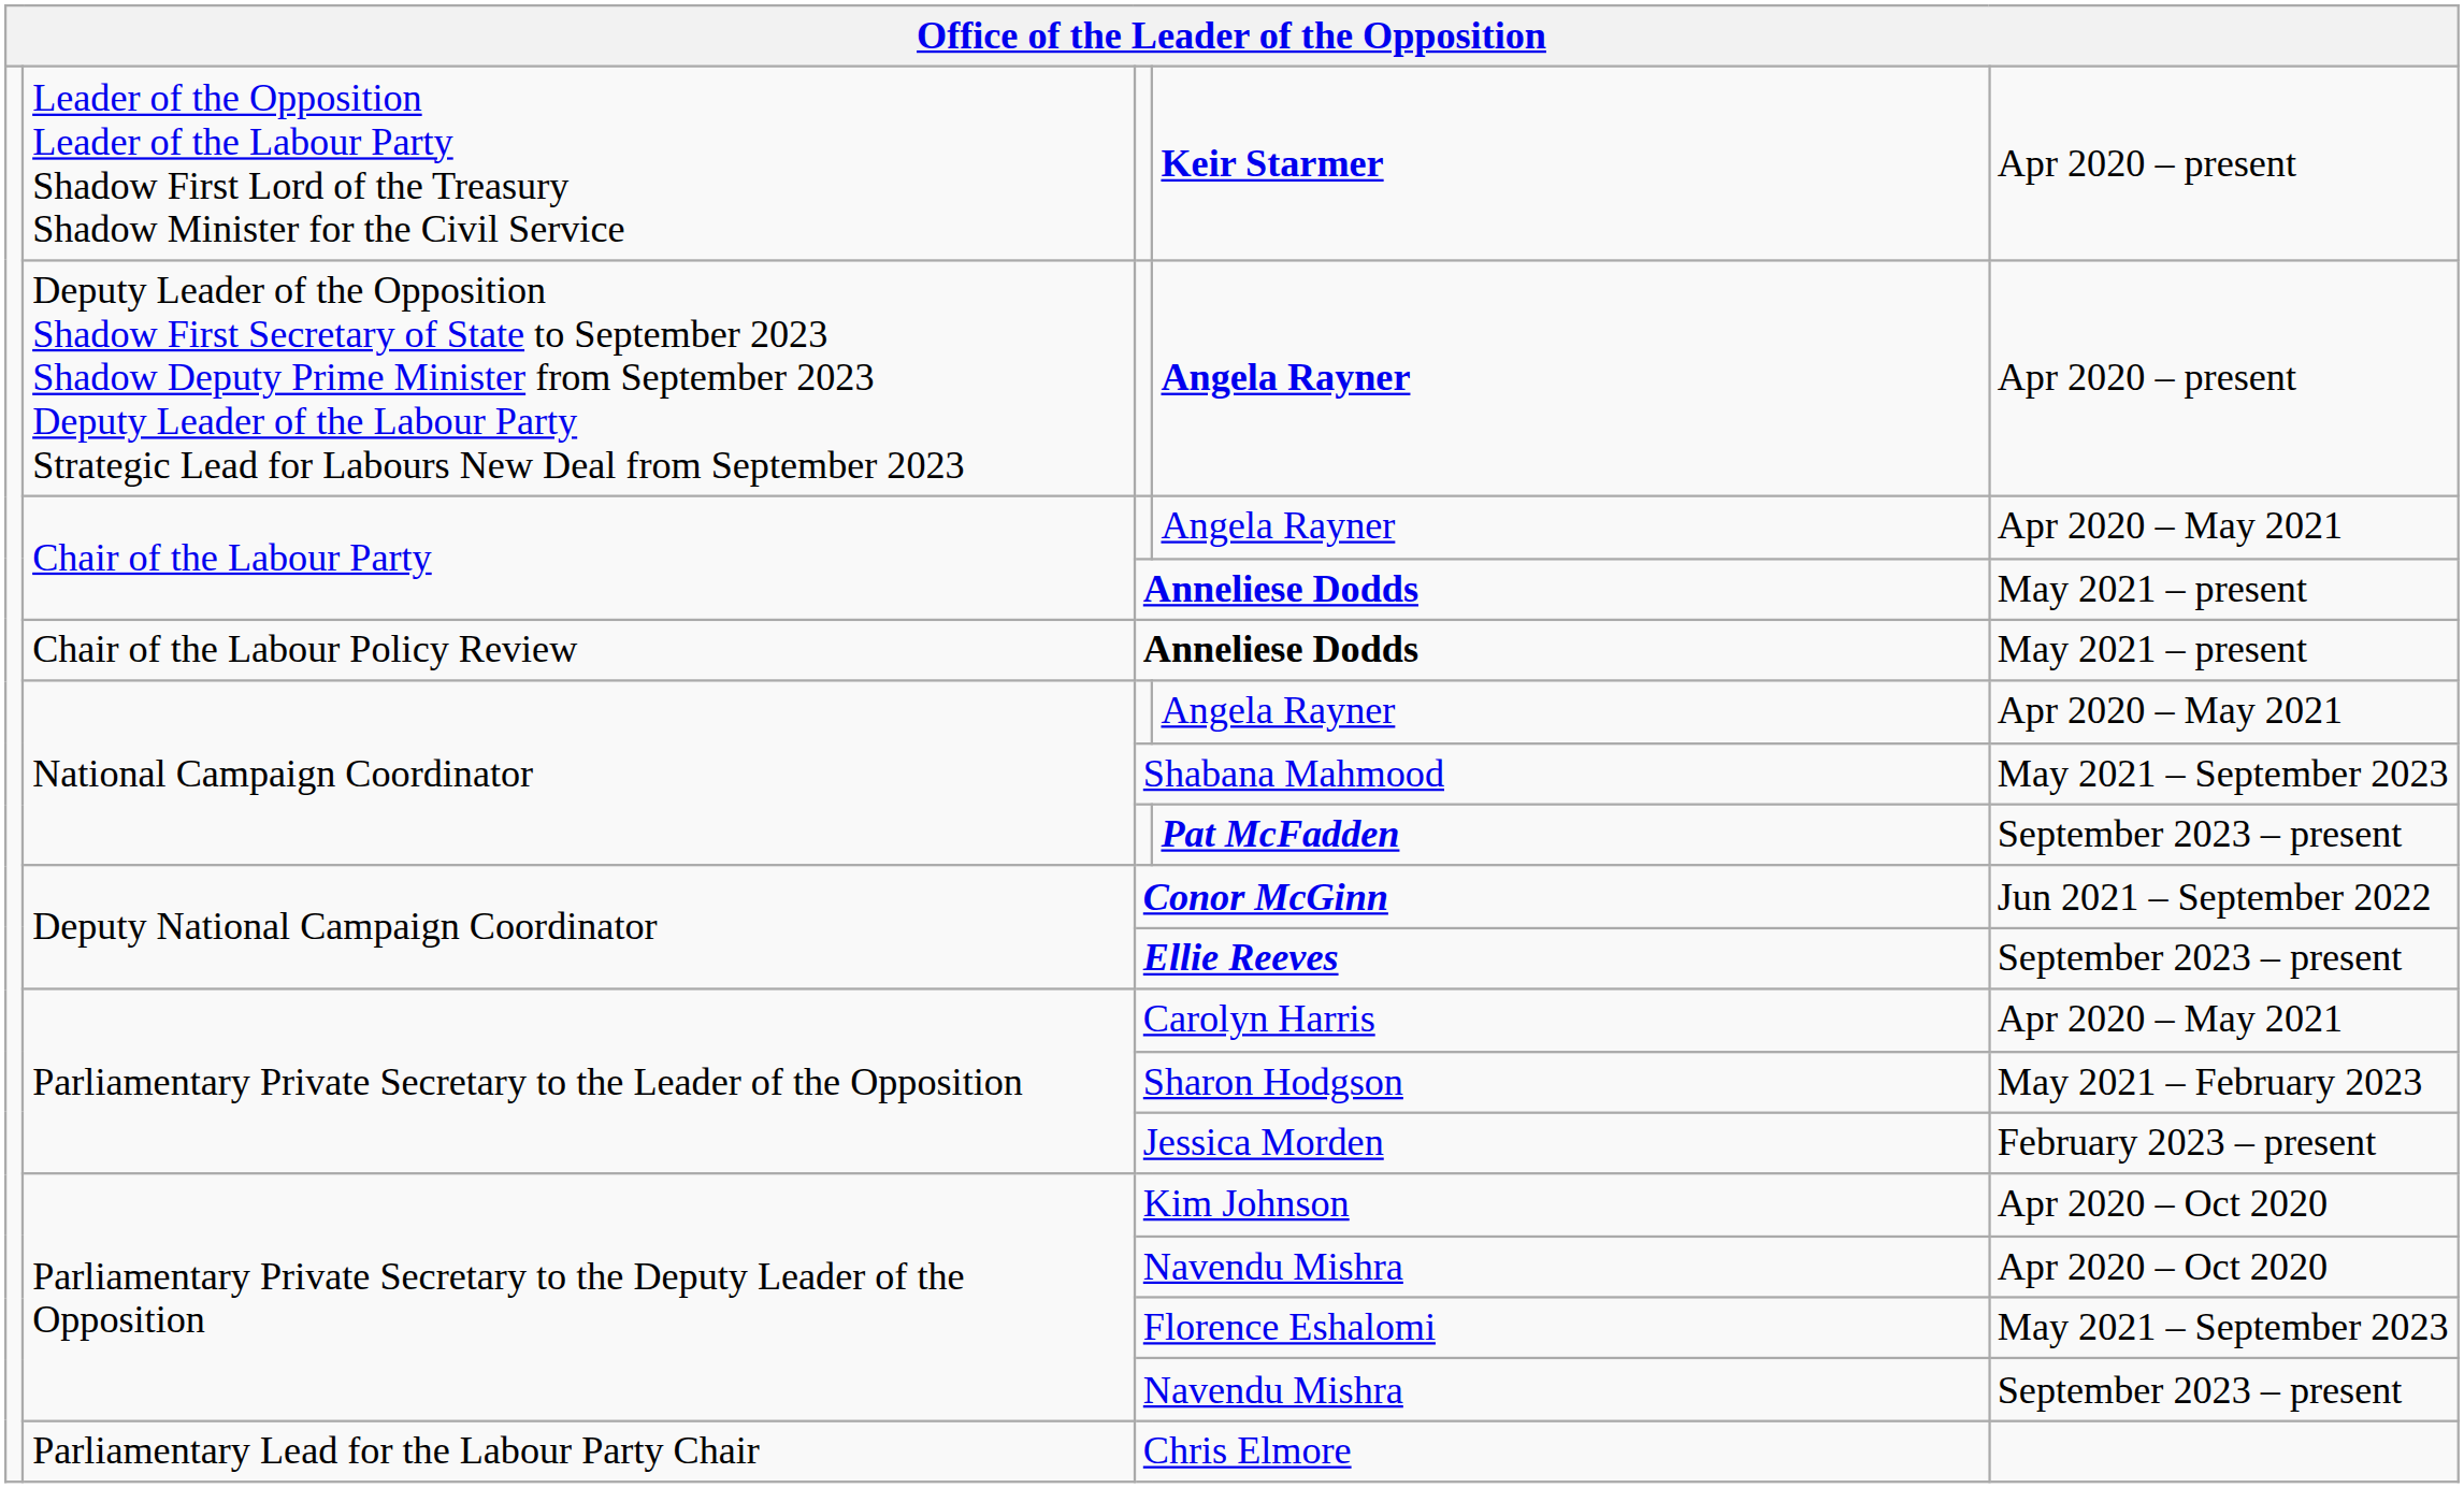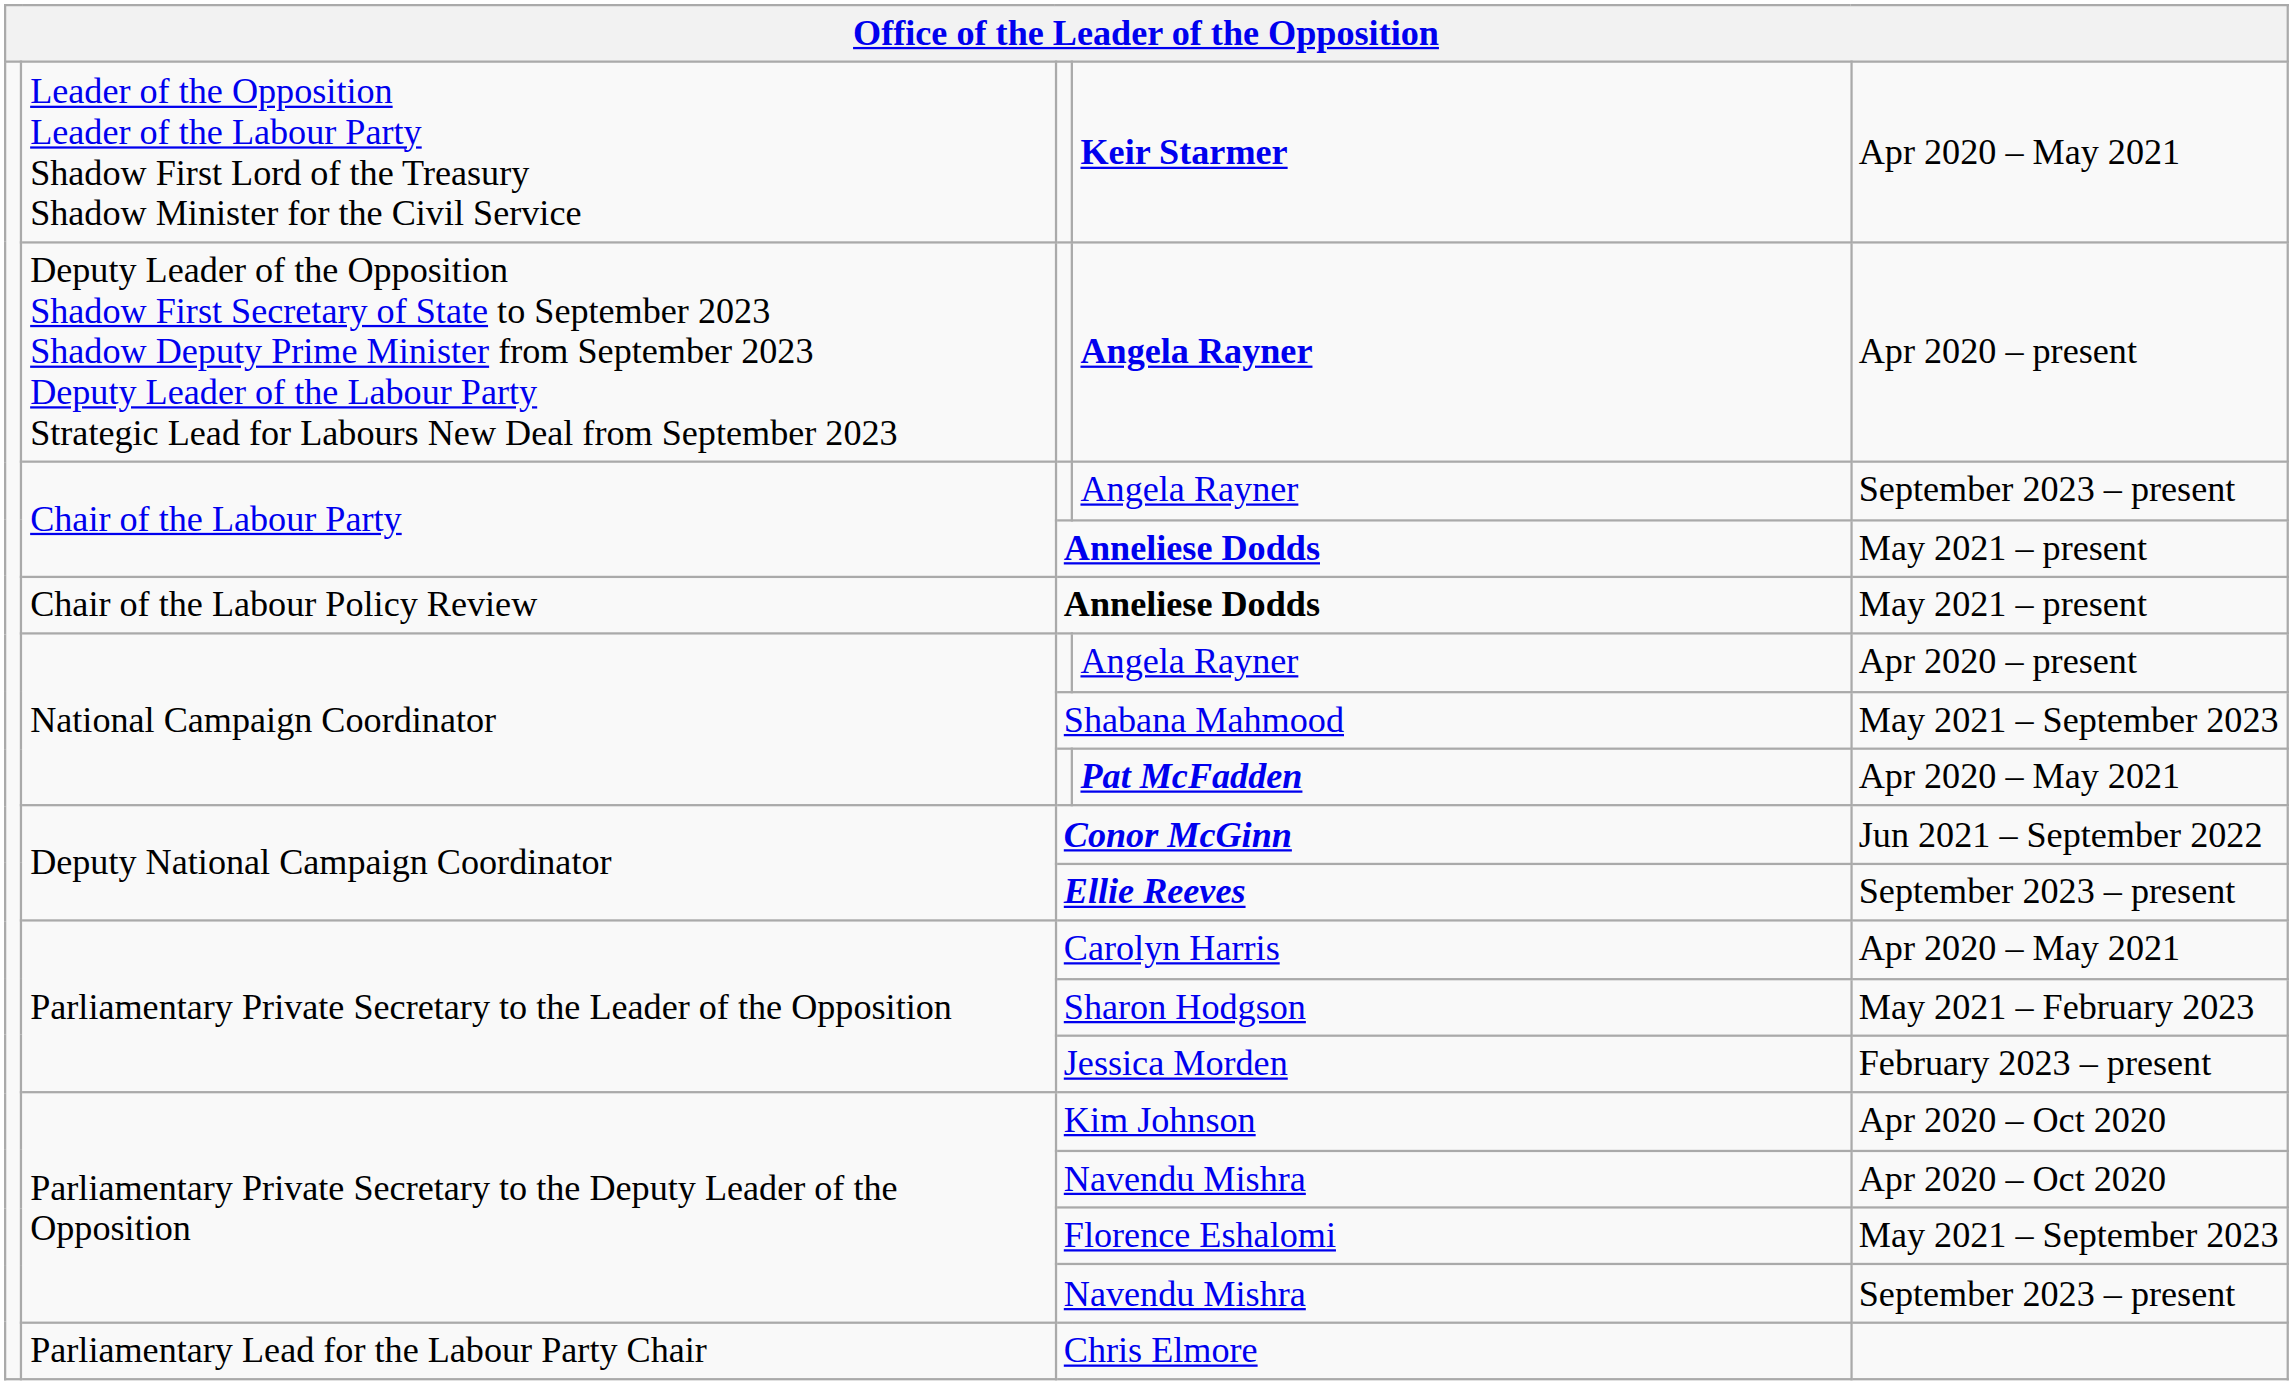Keir Starmer | column 5: Apr 2020 – present -> Apr 2020 – May 2021
Chair of the Labour Party / Angela Rayner | column 5: Apr 2020 – May 2021 -> September 2023 – present
National Campaign Coordinator / Angela Rayner | column 5: Apr 2020 – May 2021 -> Apr 2020 – present
Pat McFadden | column 5: September 2023 – present -> Apr 2020 – May 2021
